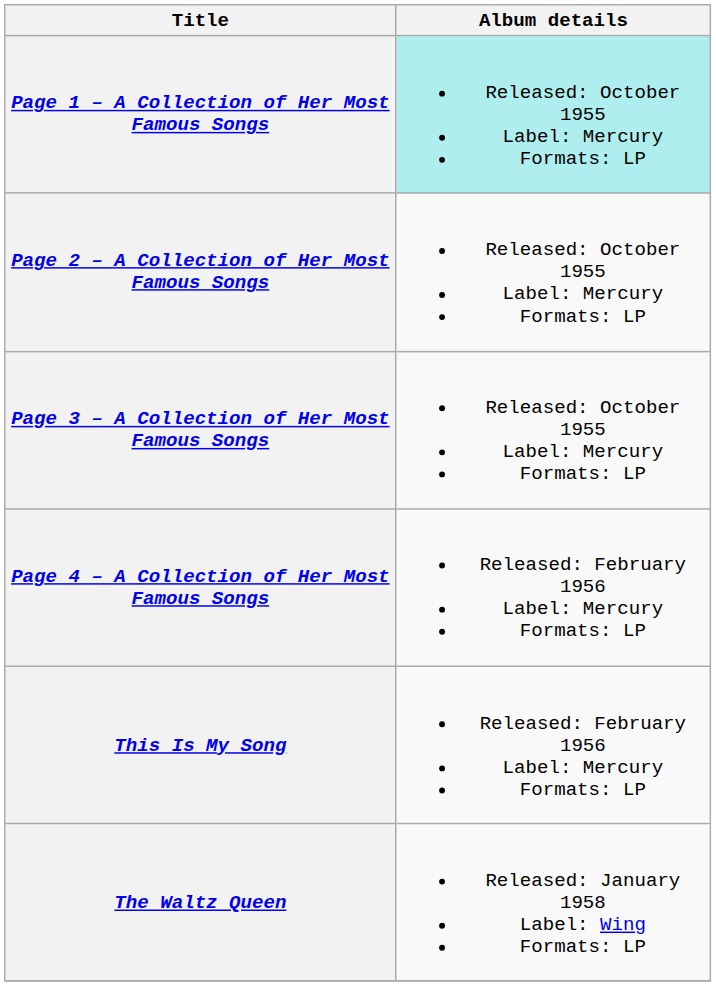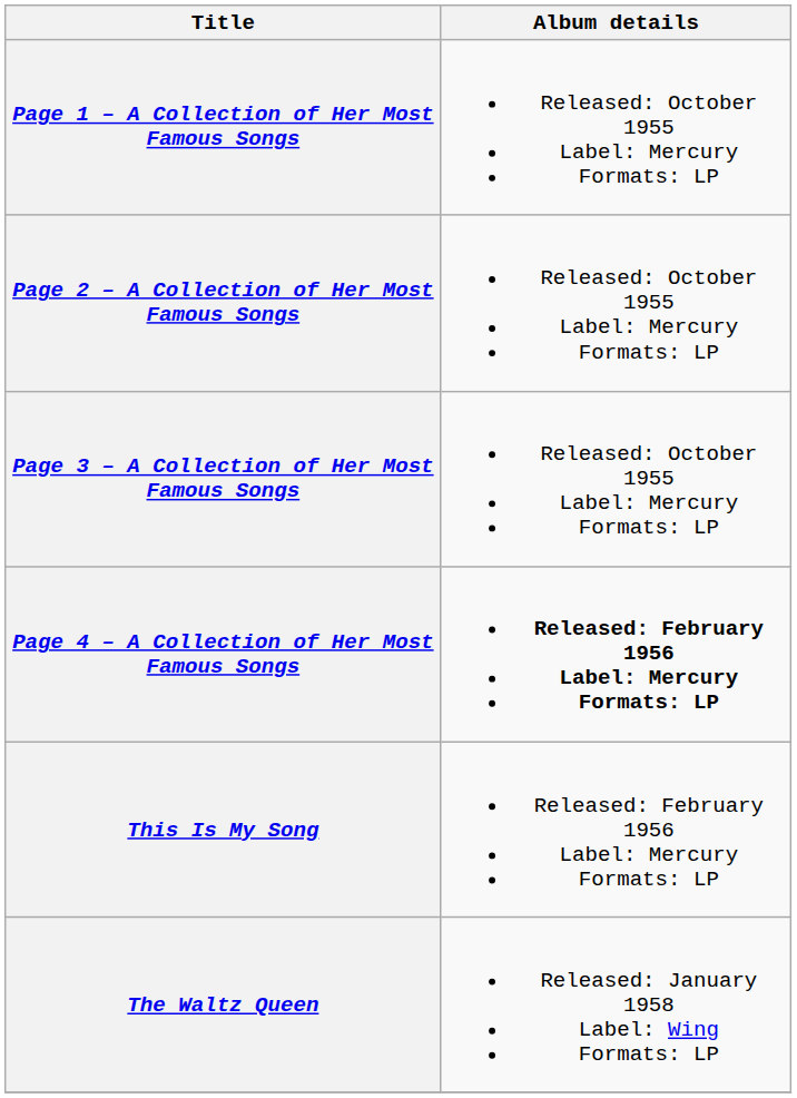Page 1 – A Collection of Her Most Famous Songs | Album details: paleturquoise background -> no background
Page 4 – A Collection of Her Most Famous Songs | Album details: normal -> bold
